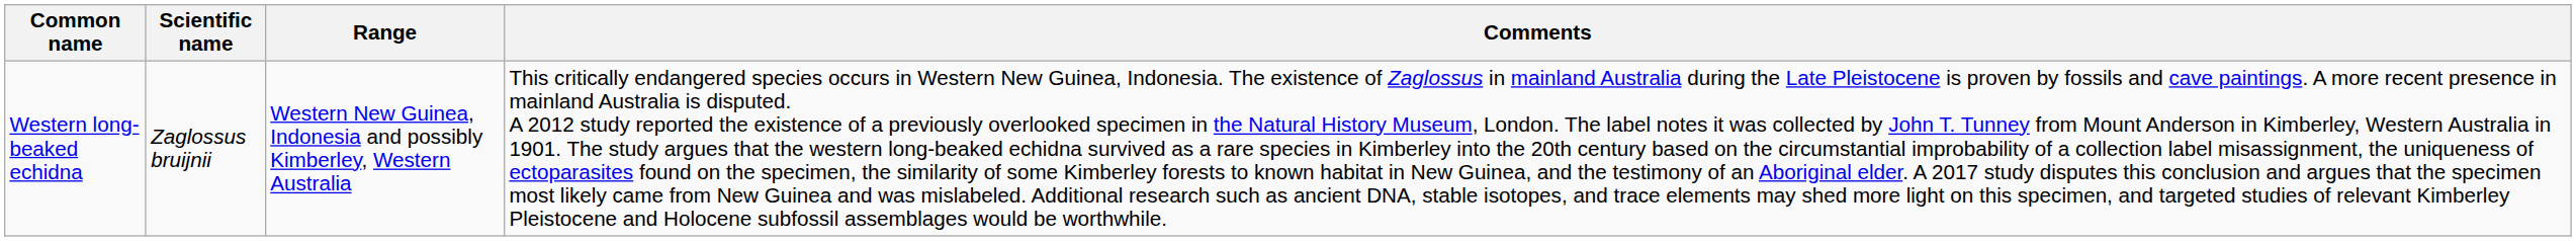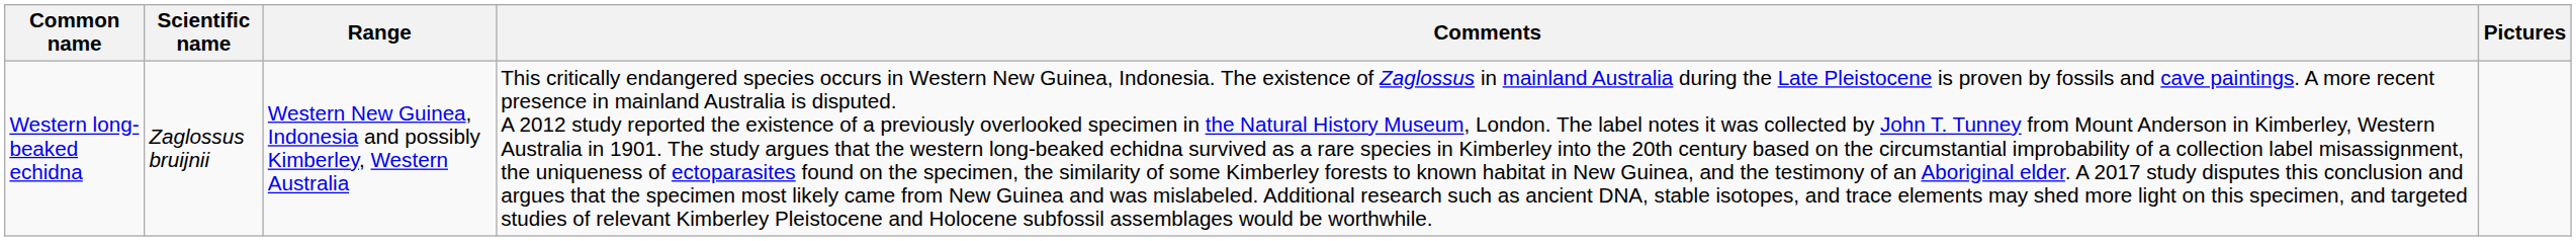+ column: Pictures
